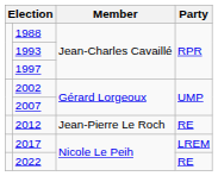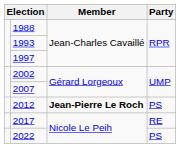2012 | Member: normal -> bold
2012 | Party: RE -> PS
2017 | Party: LREM -> RE
2022 | Party: RE -> PS
